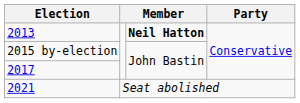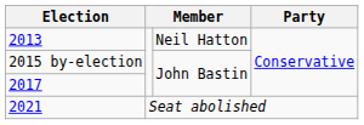2013 | column 3: bold -> normal
